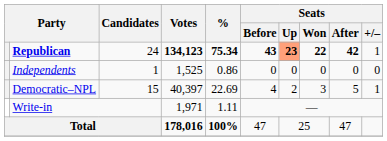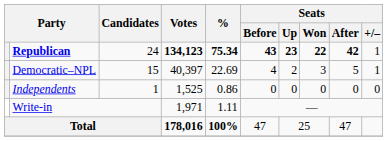Republican | Seats / Up: lightsalmon background -> no background
rows swapped: Democratic–NPL <-> Independents
